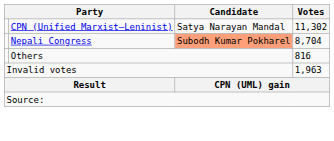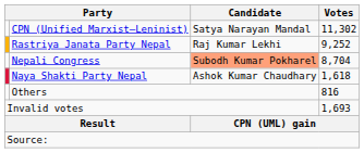+ row: Rastriya Janata Party Nepal | Raj Kumar Lekhi | 9,252
+ row: Naya Shakti Party Nepal | Ashok Kumar Chaudhary | 1,618
Invalid votes | Votes: 1,963 -> 1,693
